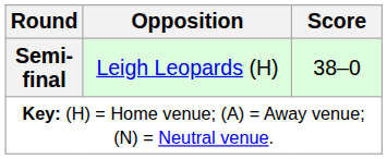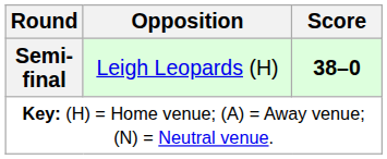Semi-final | Score: normal -> bold
